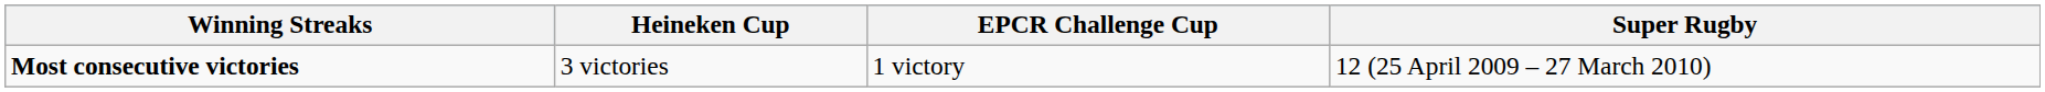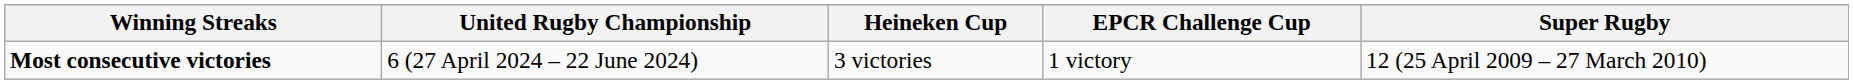+ column: United Rugby Championship | 6 (27 April 2024 – 22 June 2024)
